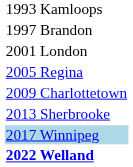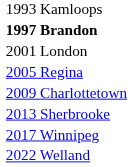1997 Brandon | column 1: normal -> bold
2017 Winnipeg | column 1: lightblue background -> no background
2022 Welland | column 1: bold -> normal
